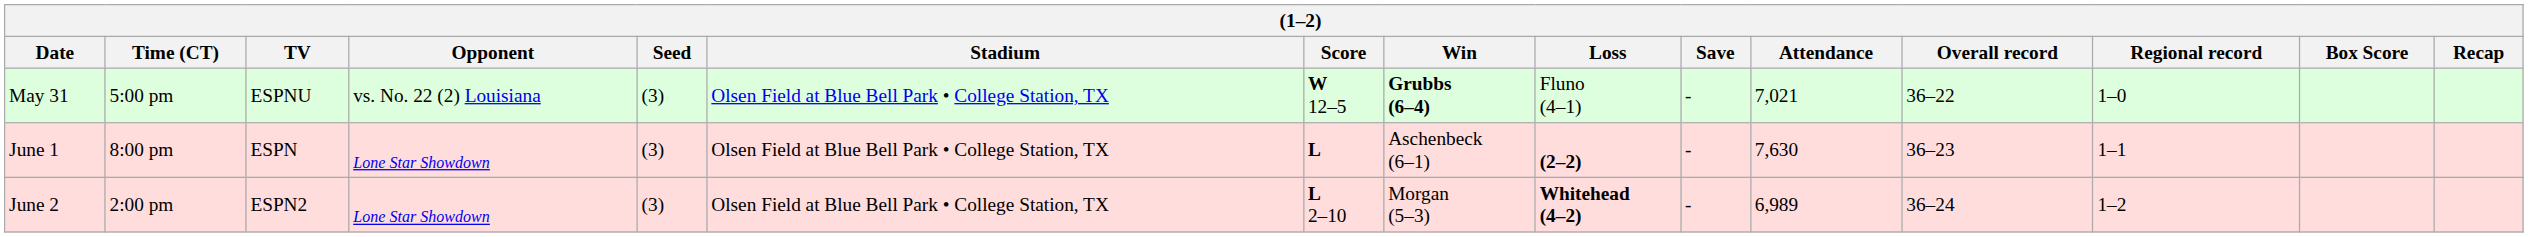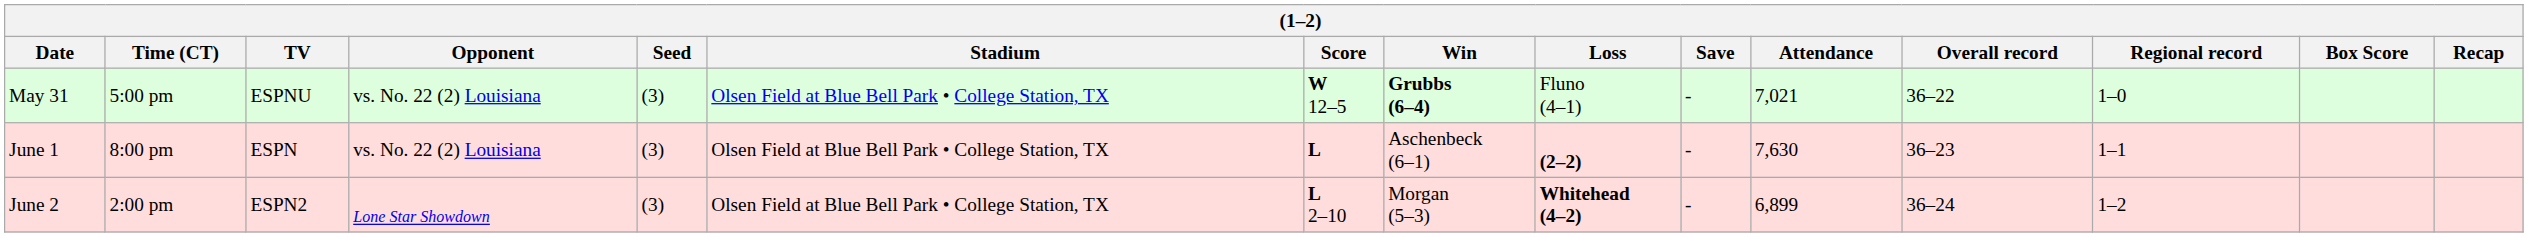June 1 | Opponent: Lone Star Showdown -> vs. No. 22 (2) Louisiana
June 2 | Attendance: 6,989 -> 6,899
